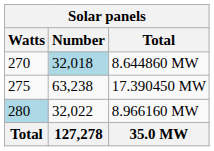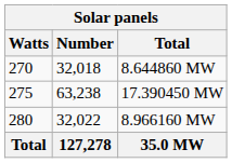8.644860 MW | Number: lightblue background -> no background
8.966160 MW | Watts: lightblue background -> no background
